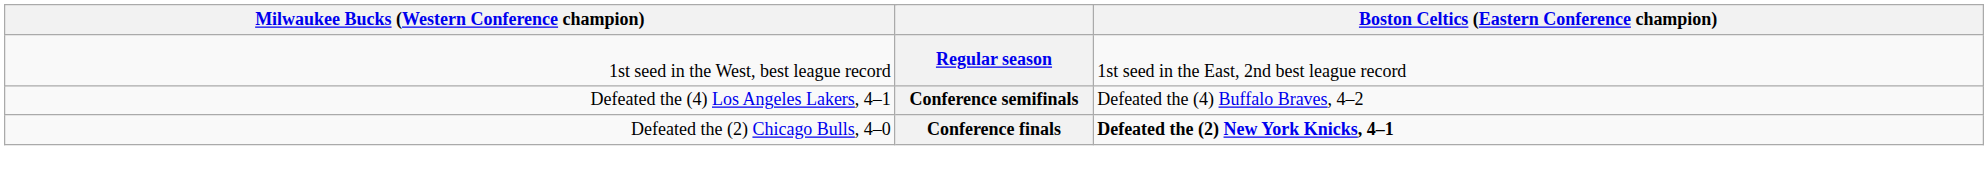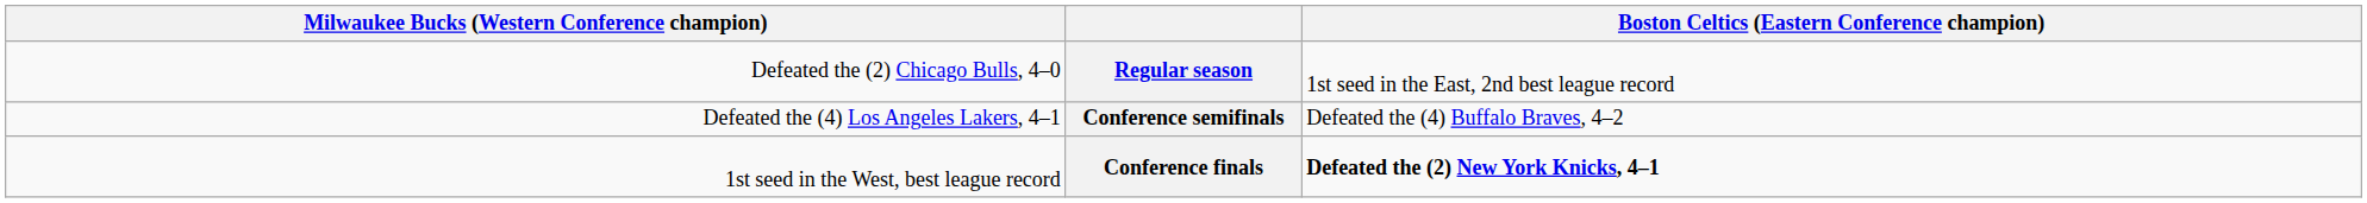Regular season | column 1: 1st seed in the West, best league record -> Defeated the (2) Chicago Bulls, 4–0
Conference finals | column 1: Defeated the (2) Chicago Bulls, 4–0 -> 1st seed in the West, best league record
